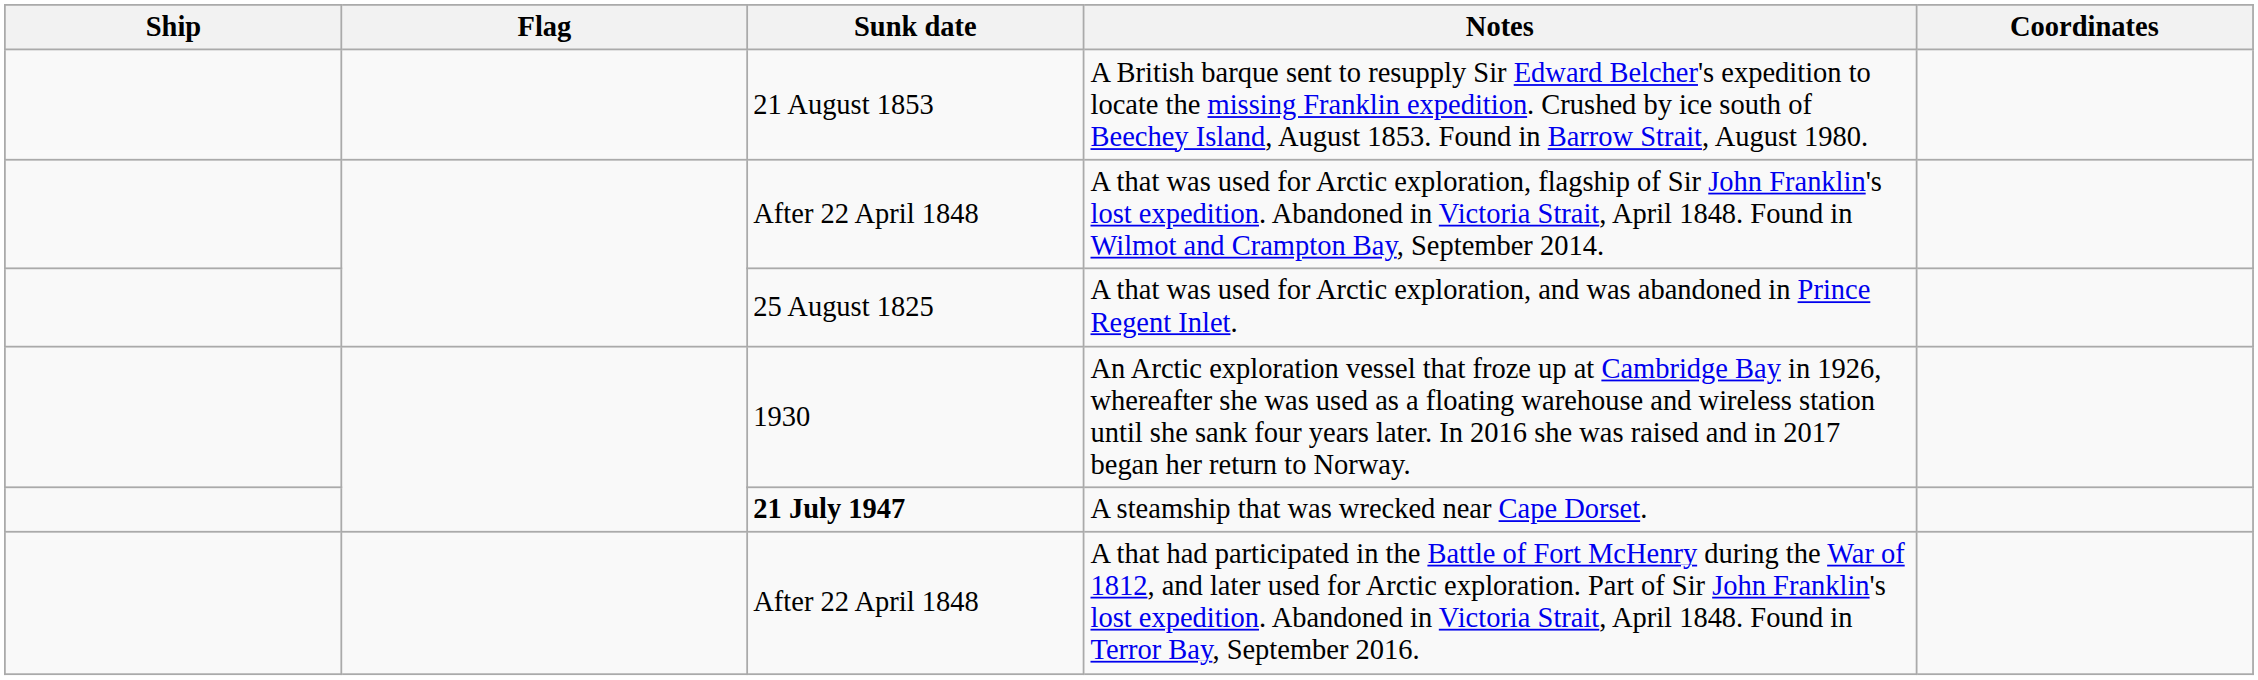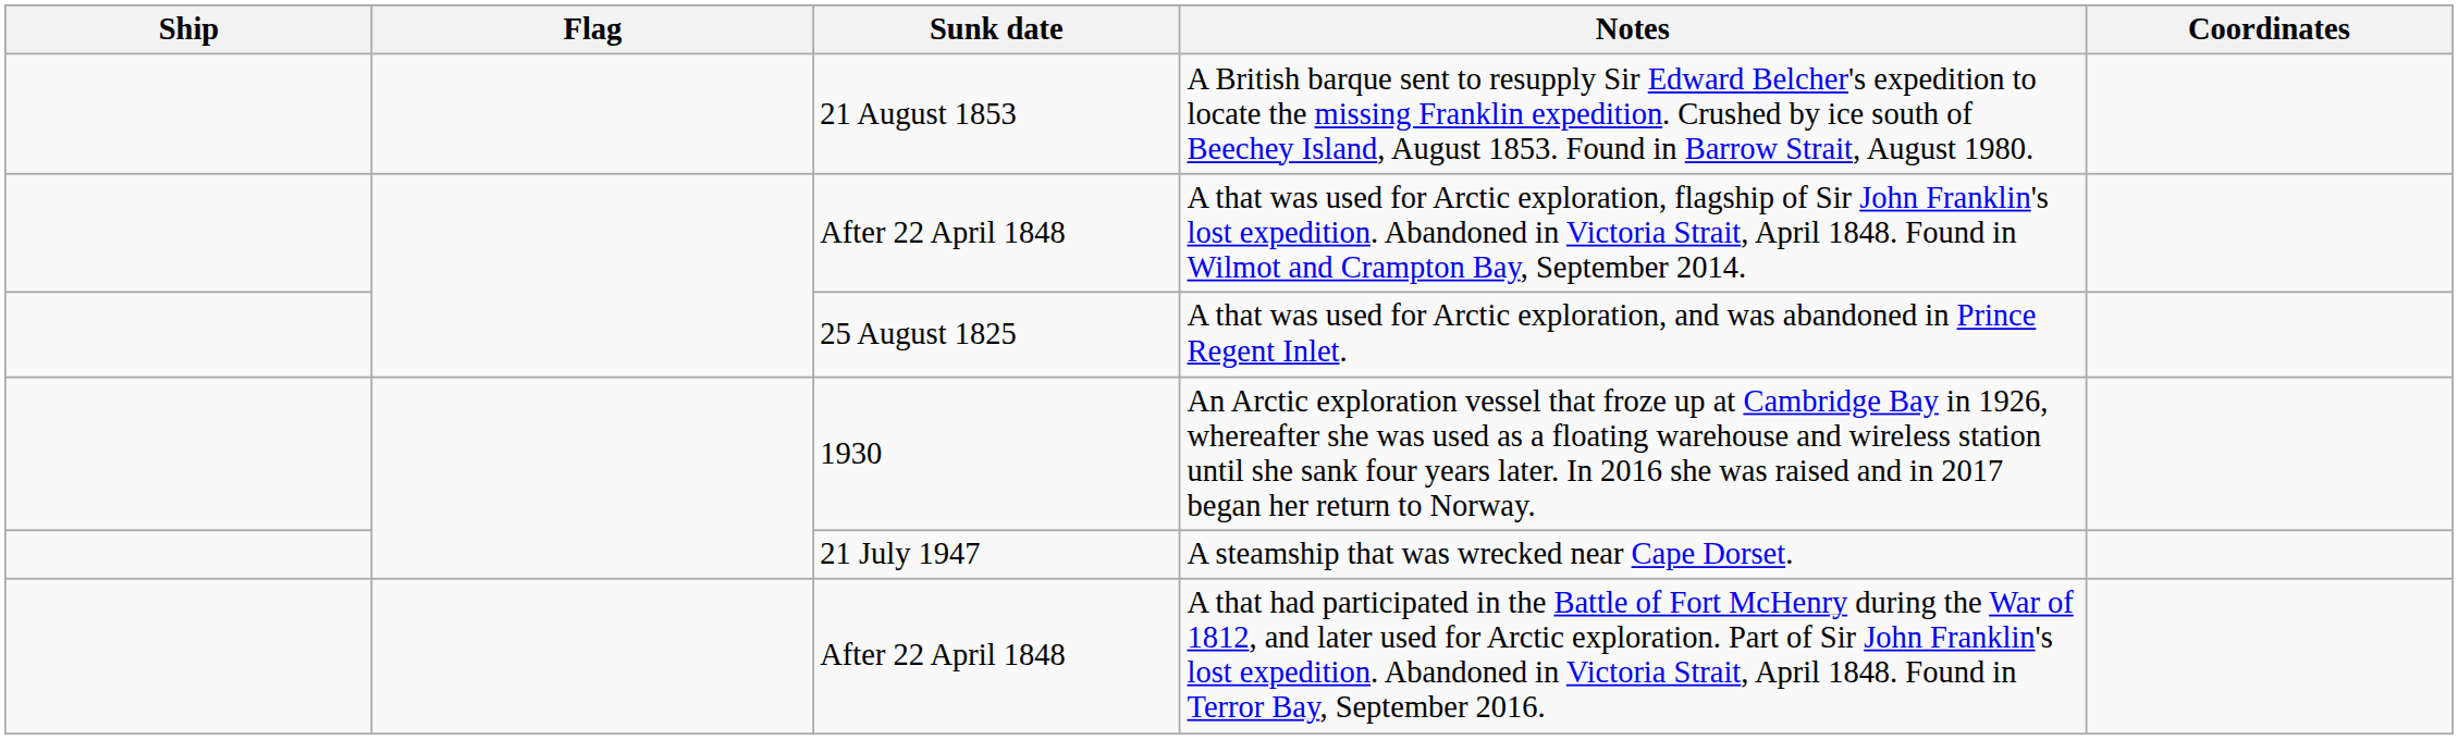A steamship that was wrecked near Cape Dorset. | Sunk date: bold -> normal
